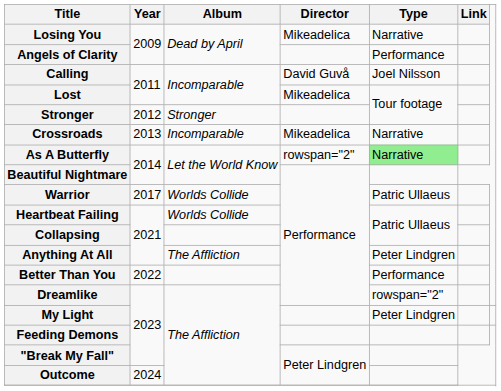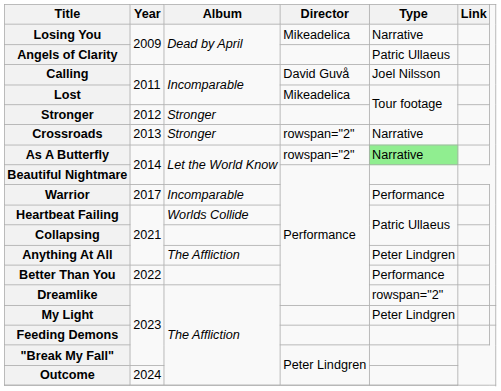Angels of Clarity | Type: Performance -> Patric Ullaeus
Crossroads | Album: Incomparable -> Stronger
Crossroads | Director: Mikeadelica -> rowspan="2"
Warrior | Album: Worlds Collide -> Incomparable
Warrior | Type: Patric Ullaeus -> Performance
